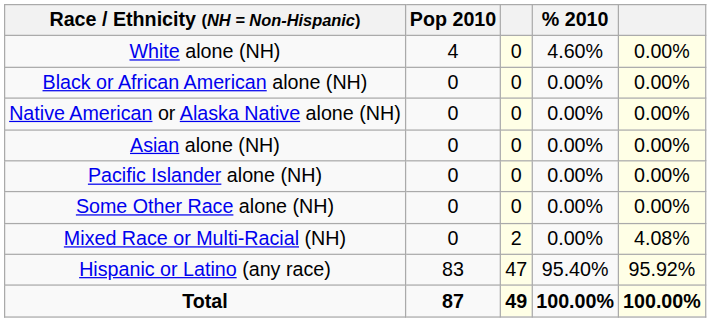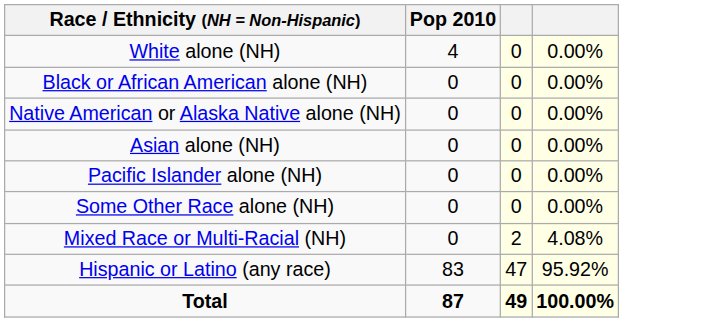- column: % 2010 | 4.60% | 0.00% | 0.00% | 0.00% | 0.00% | 0.00% | 0.00% | 95.40% | 100.00%
